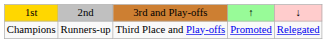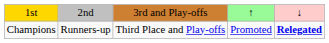Champions | column 5: normal -> bold
